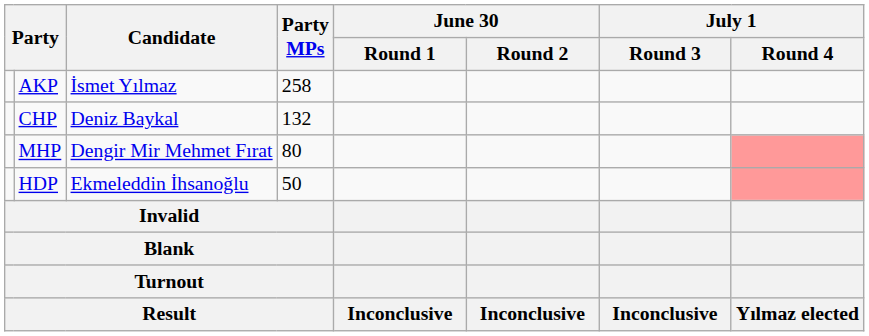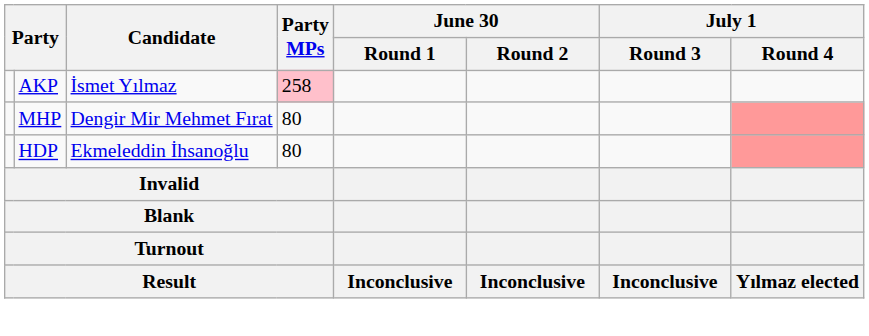AKP | Party MPs: no background -> pink background
- row: CHP | Deniz Baykal | 132
HDP | Party MPs: 50 -> 80
